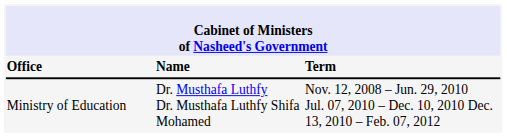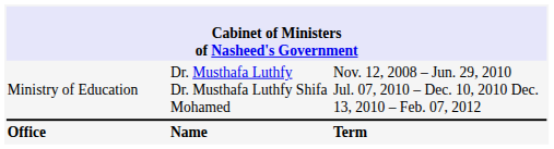rows swapped: Office <-> Ministry of Education
